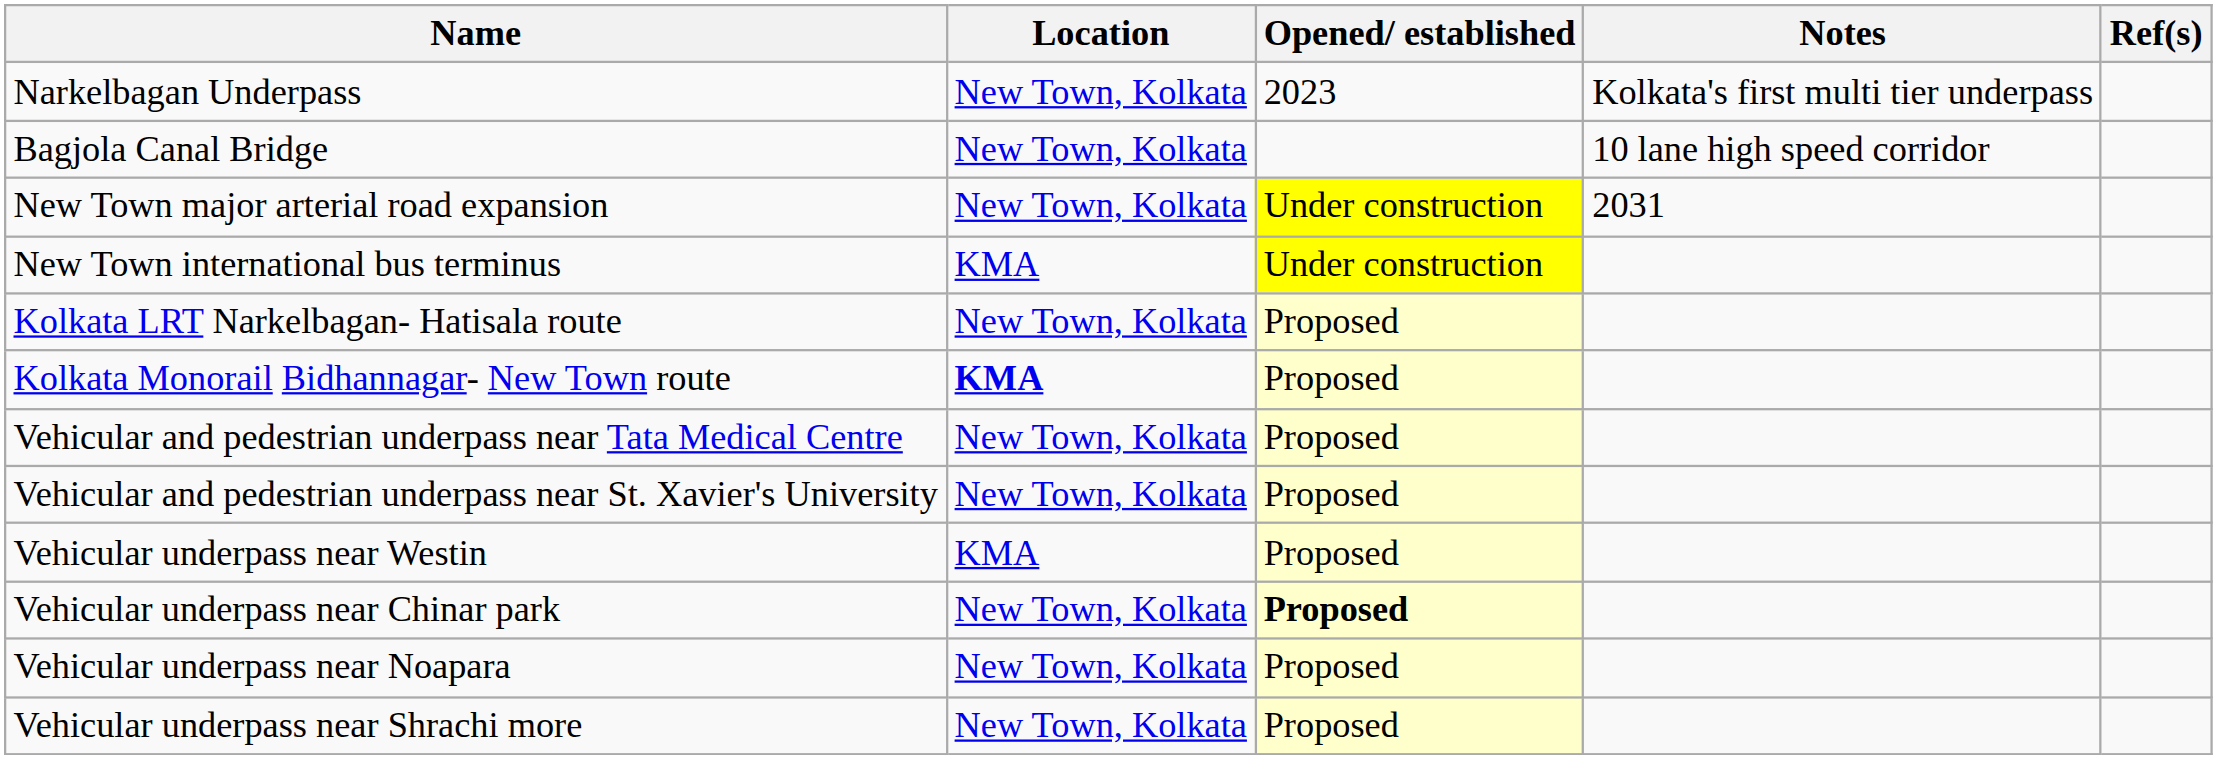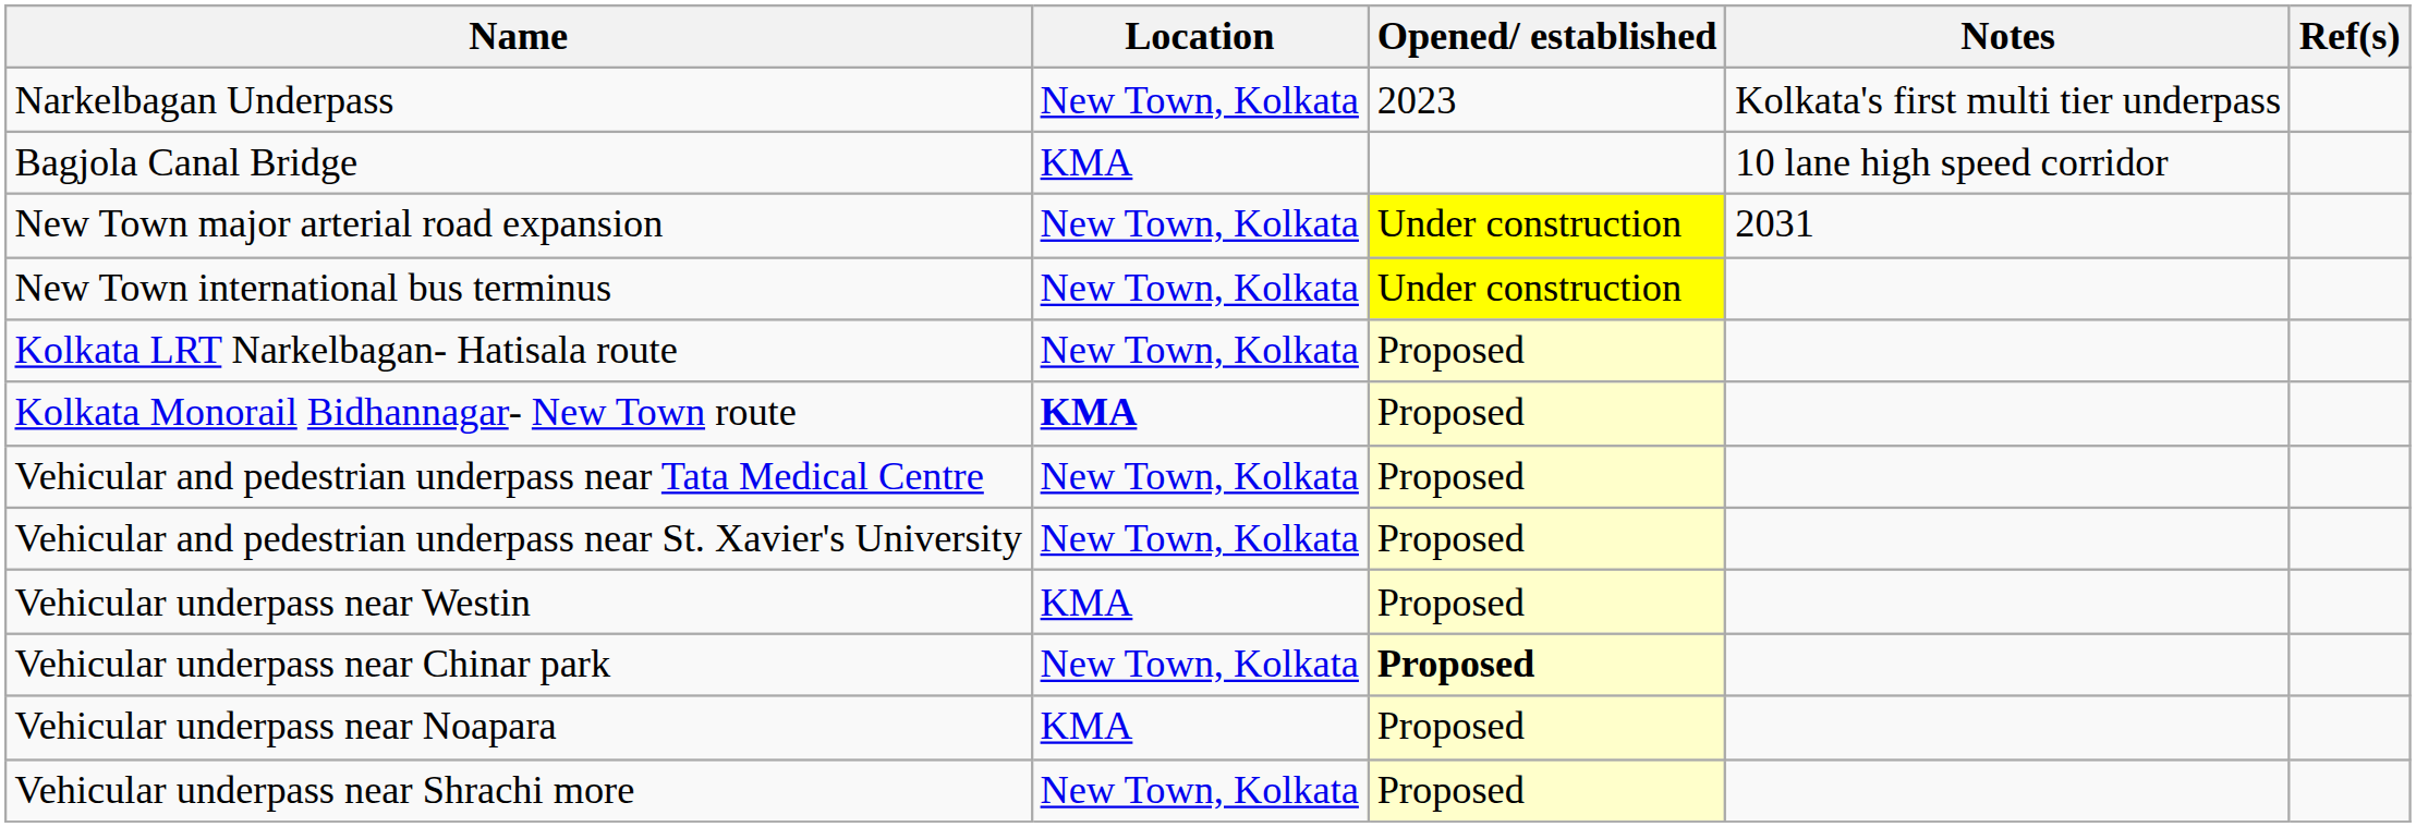Bagjola Canal Bridge | Location: New Town, Kolkata -> KMA
New Town international bus terminus | Location: KMA -> New Town, Kolkata
Vehicular underpass near Noapara | Location: New Town, Kolkata -> KMA
